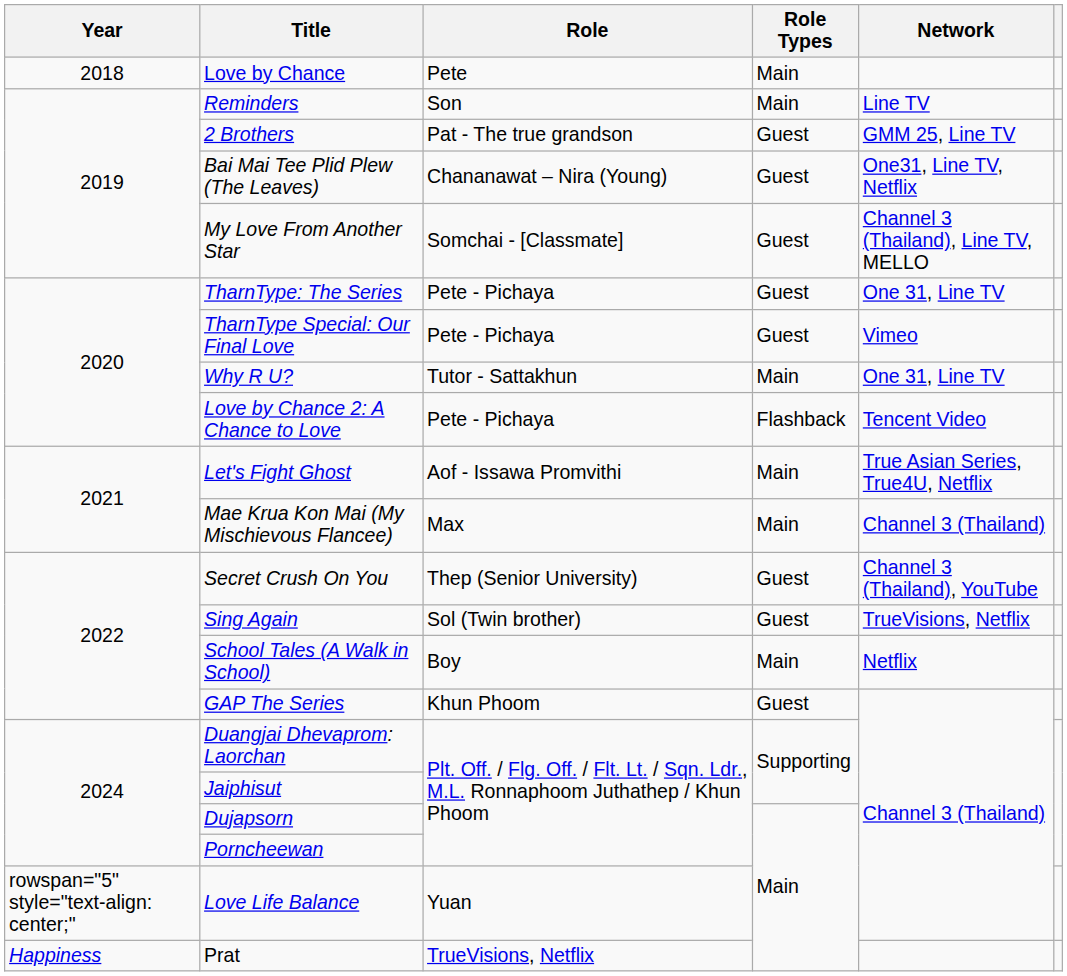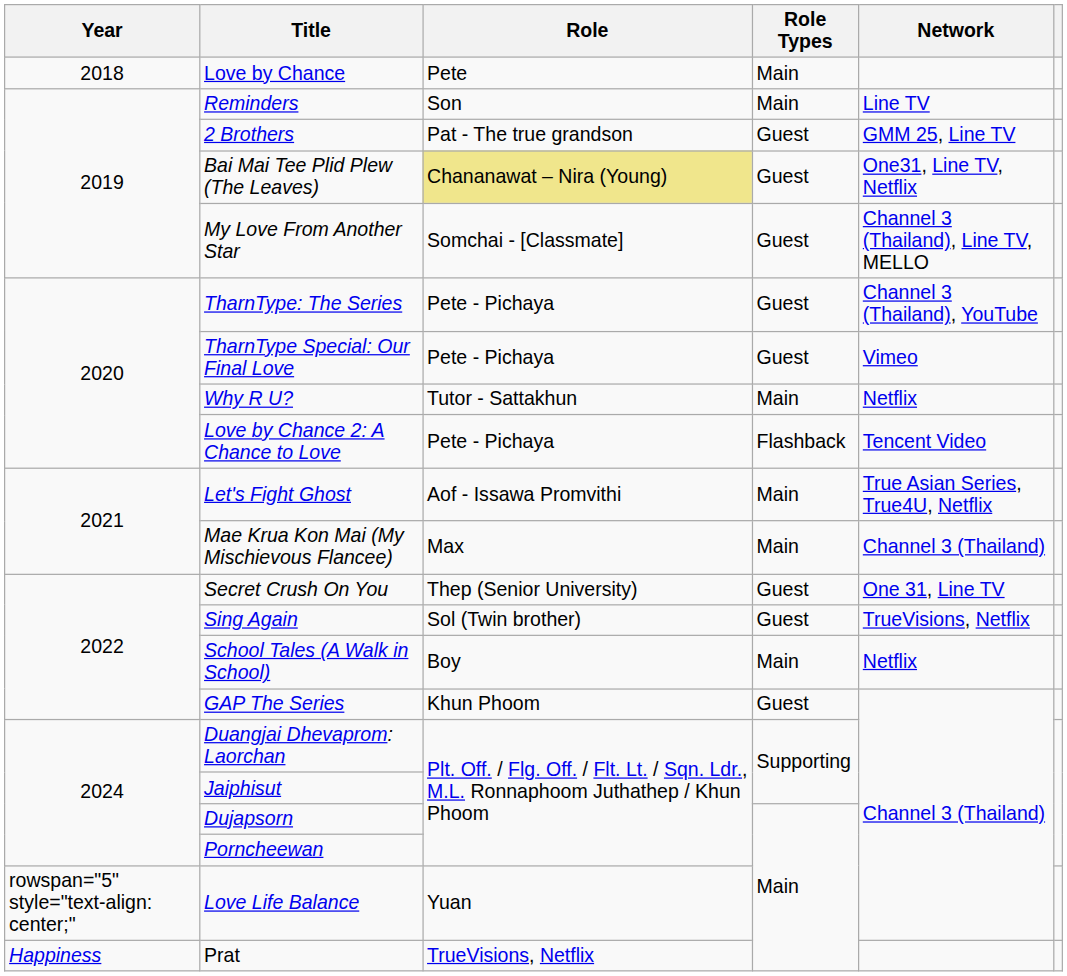Bai Mai Tee Plid Plew (The Leaves) | Role: no background -> khaki background
TharnType: The Series | Network: One 31, Line TV -> Channel 3 (Thailand), YouTube
Why R U? | Network: One 31, Line TV -> Netflix
Secret Crush On You | Network: Channel 3 (Thailand), YouTube -> One 31, Line TV
